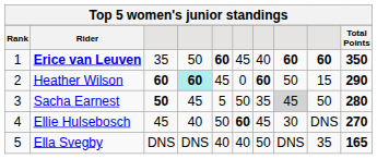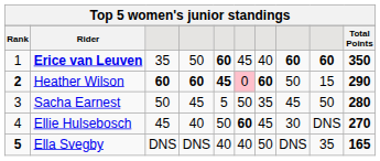Heather Wilson | Rank: normal -> bold
Heather Wilson | column 4: paleturquoise background -> no background
Heather Wilson | column 5: normal -> bold
Heather Wilson | column 6: no background -> pink background
Sacha Earnest | column 3: bold -> normal
Sacha Earnest | column 8: lightgrey background -> no background
Ella Svegby | Rank: normal -> bold
